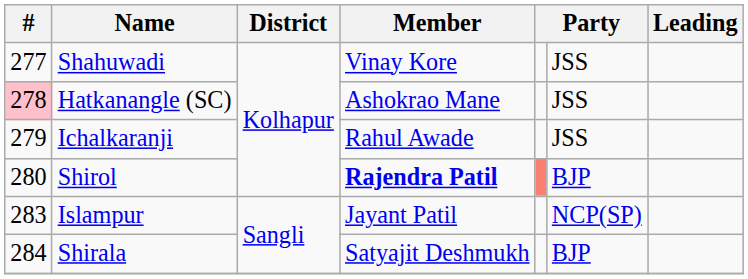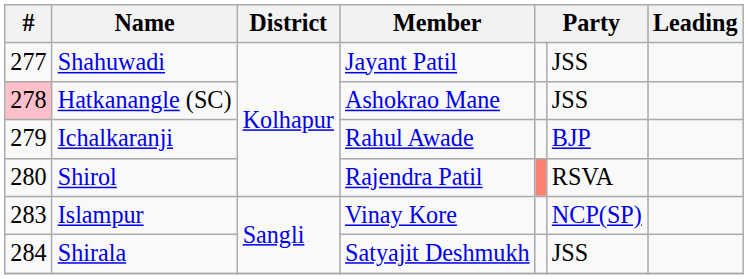Shahuwadi | Member: Vinay Kore -> Jayant Patil
Ichalkaranji | column 6: JSS -> BJP
Shirol | Member: bold -> normal
Shirol | column 6: BJP -> RSVA
Islampur | Member: Jayant Patil -> Vinay Kore
Shirala | column 6: BJP -> JSS
